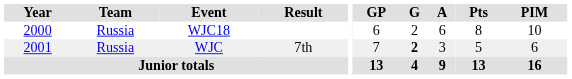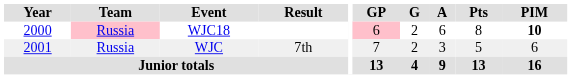WJC18 | Team: no background -> pink background
WJC18 | GP: no background -> pink background
WJC18 | PIM: normal -> bold
WJC | G: bold -> normal
